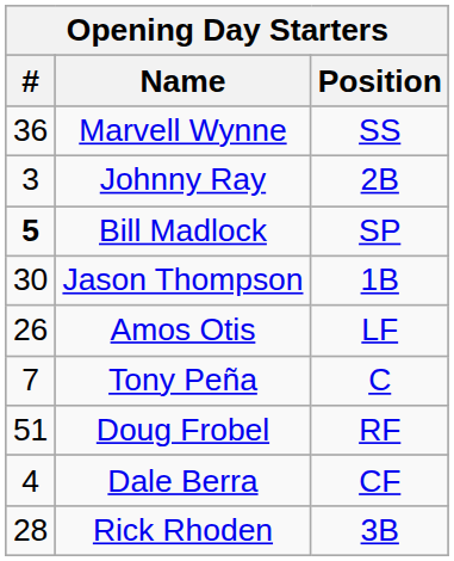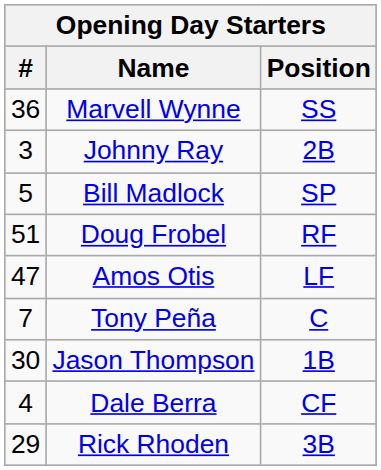Bill Madlock | #: bold -> normal
rows swapped: Jason Thompson <-> Doug Frobel
Amos Otis | #: 26 -> 47
Rick Rhoden | #: 28 -> 29
